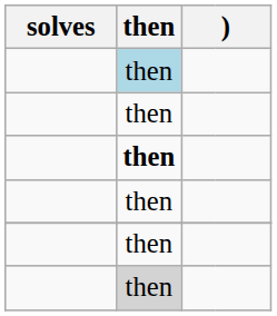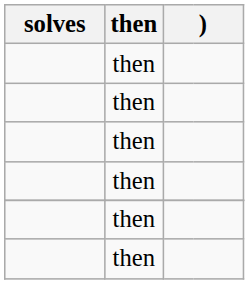row 2 | then: lightblue background -> no background
row 4 | then: bold -> normal
row 7 | then: lightgrey background -> no background
